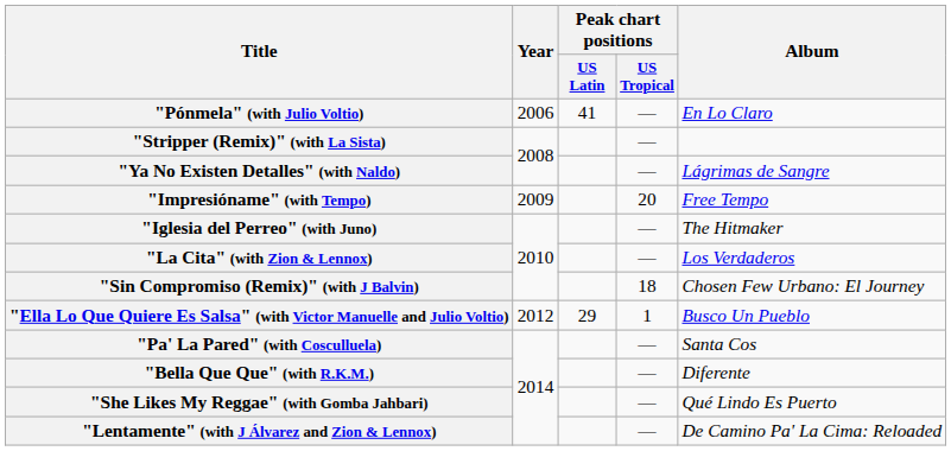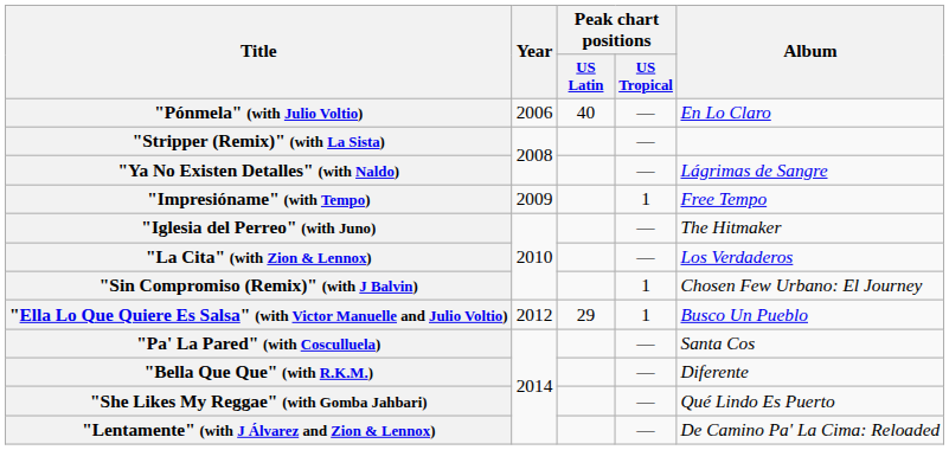"Pónmela" (with Julio Voltio) | Peak chart positions / US Latin: 41 -> 40
"Impresióname" (with Tempo) | Peak chart positions / US Tropical: 20 -> 1
"Sin Compromiso (Remix)" (with J Balvin) | Peak chart positions / US Tropical: 18 -> 1
